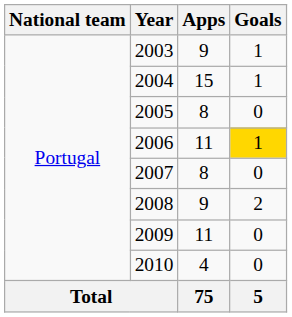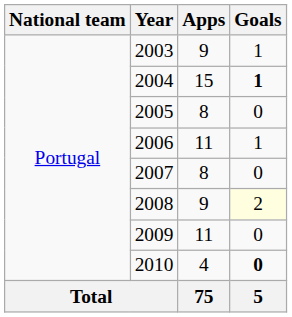2004 | Goals: normal -> bold
2006 | Goals: gold background -> no background
2008 | Goals: no background -> lightyellow background
2010 | Goals: normal -> bold
